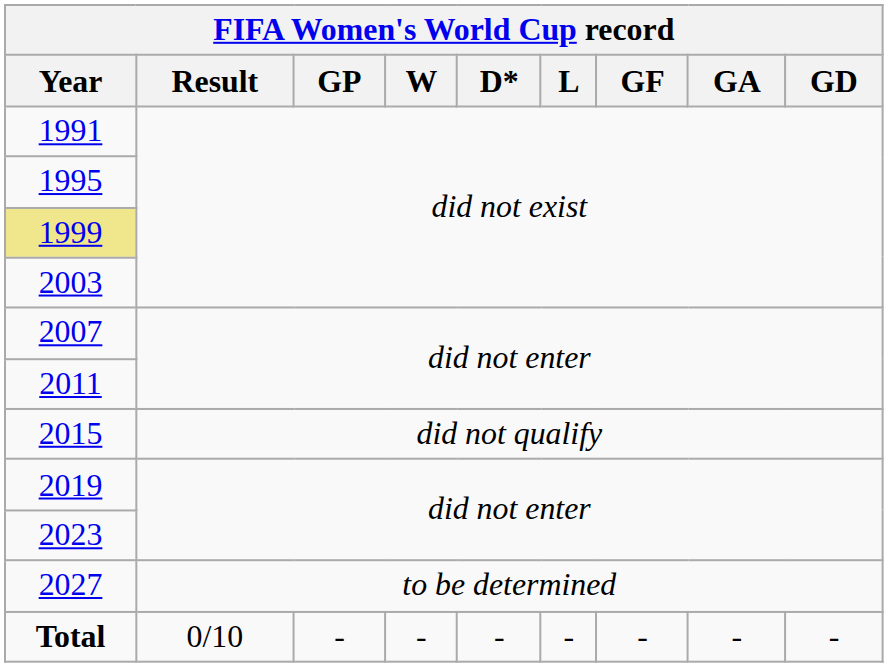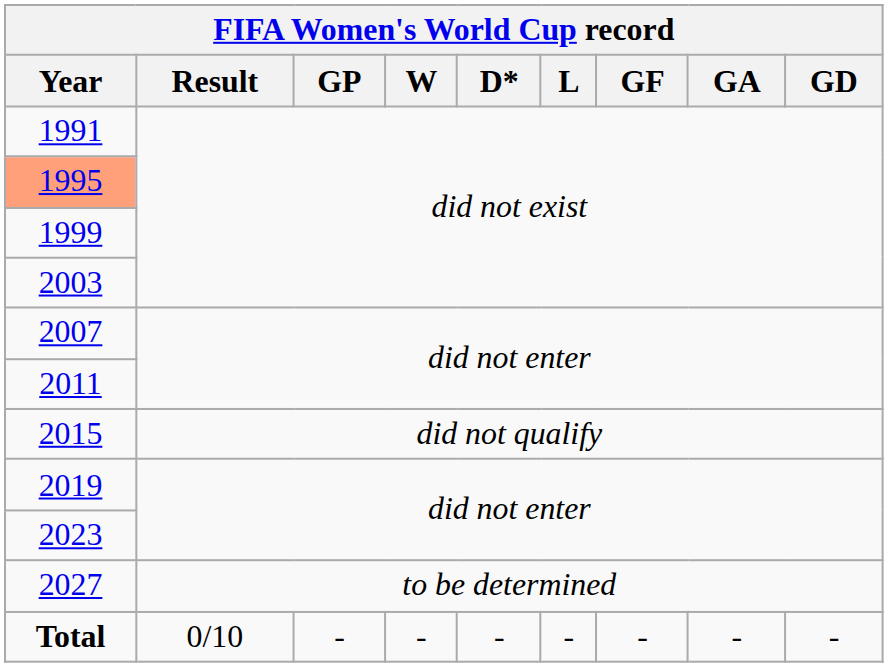1995 | Year: no background -> lightsalmon background
1999 | Year: khaki background -> no background
